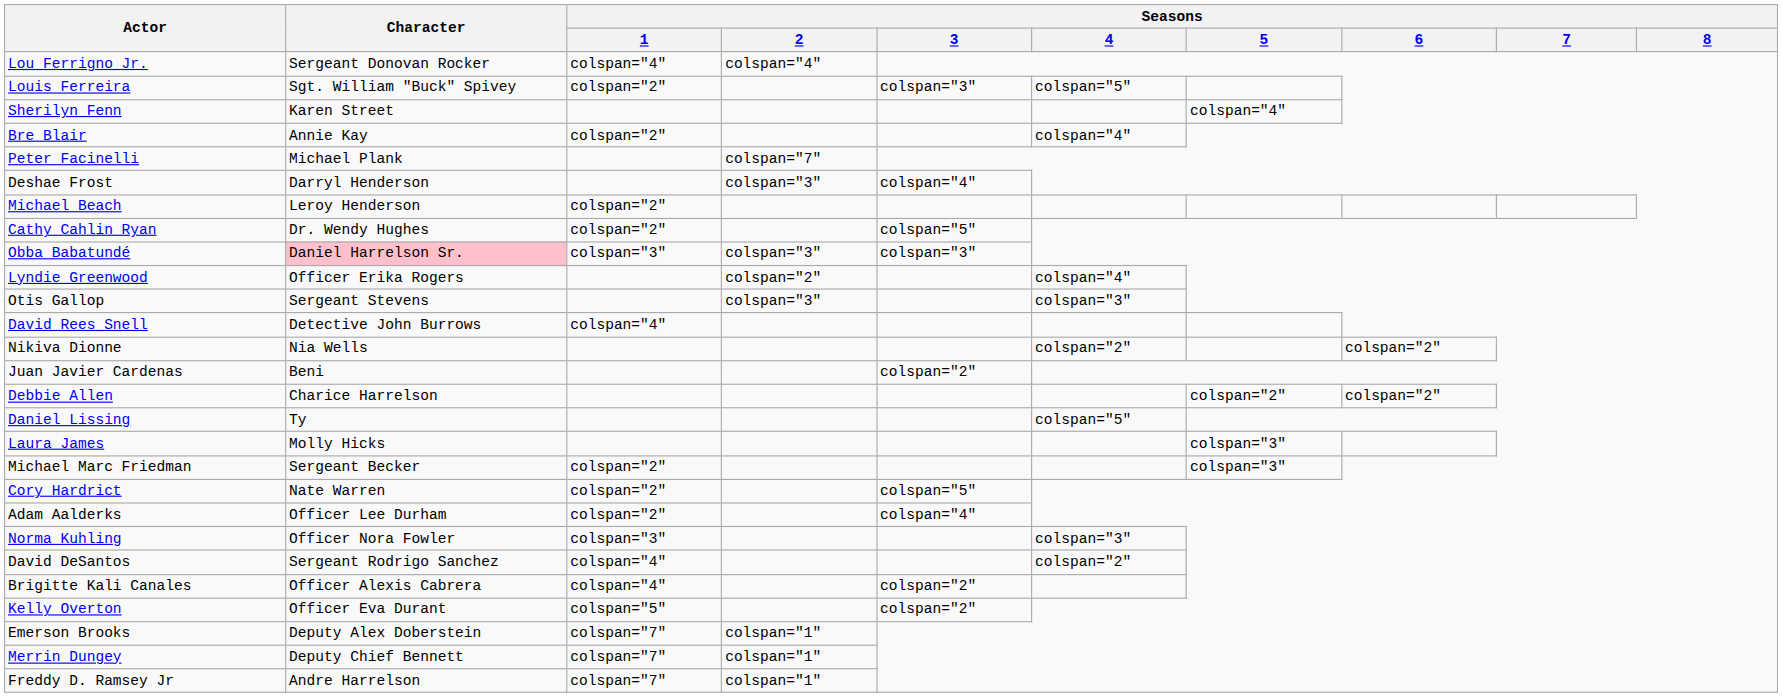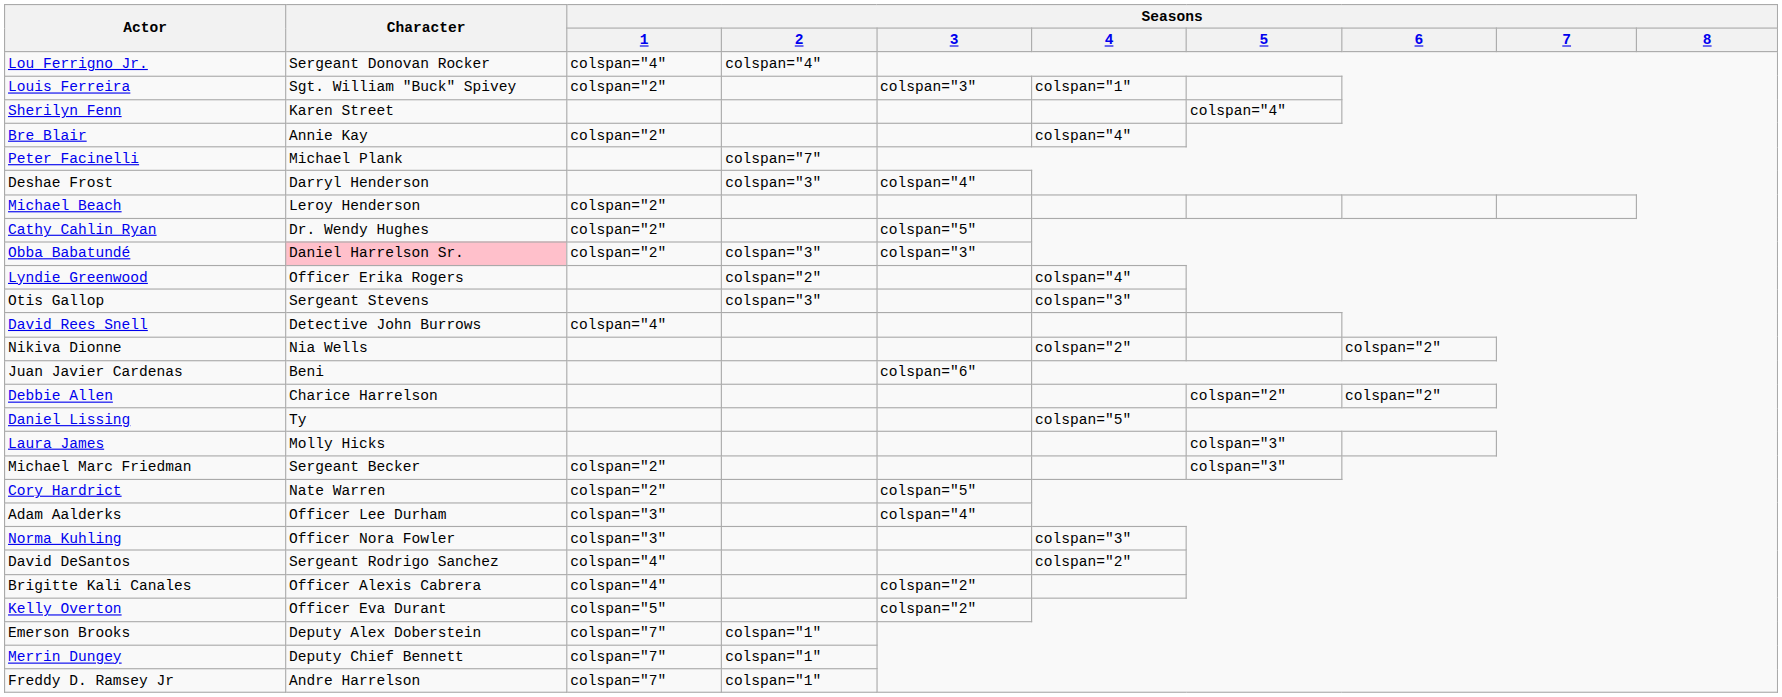Louis Ferreira | Seasons / 4: colspan="5" -> colspan="1"
Obba Babatundé | Seasons / 1: colspan="3" -> colspan="2"
Juan Javier Cardenas | Seasons / 3: colspan="2" -> colspan="6"
Adam Aalderks | Seasons / 1: colspan="2" -> colspan="3"
